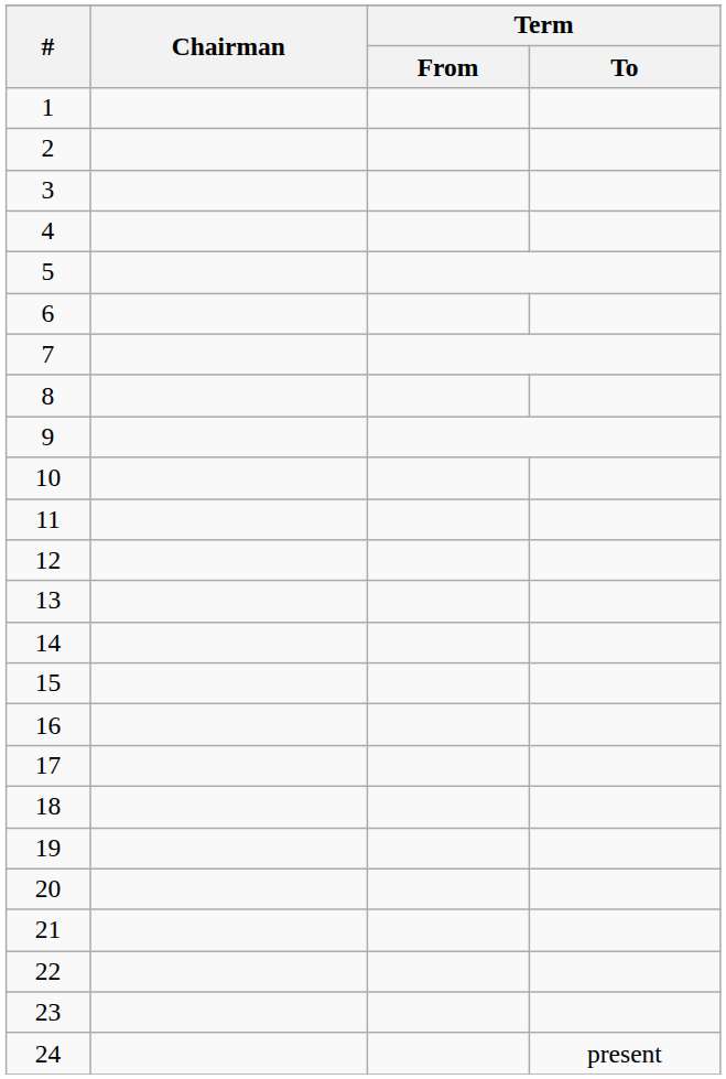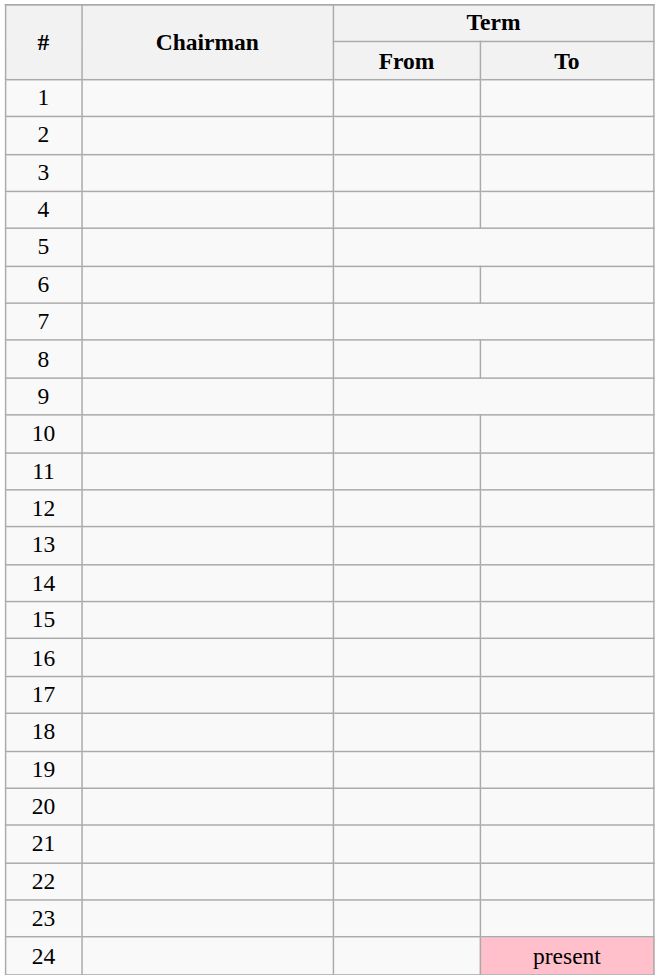24 | Term / To: no background -> pink background
